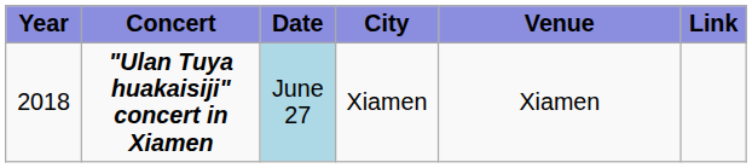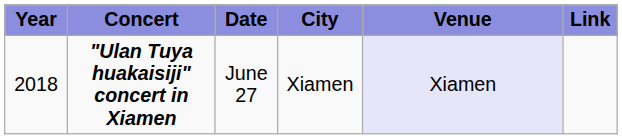"Ulan Tuya huakaisiji" concert in Xiamen | Date: lightblue background -> no background
"Ulan Tuya huakaisiji" concert in Xiamen | Venue: no background -> lavender background
